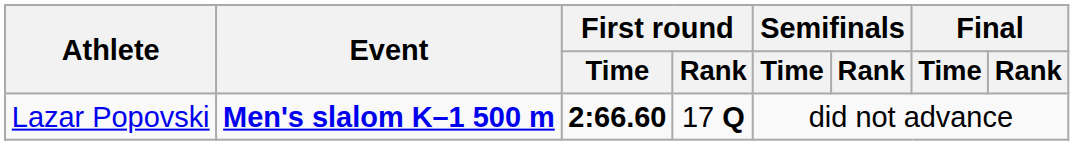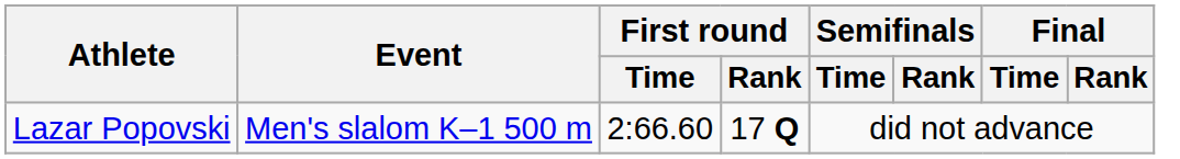Lazar Popovski | Event: bold -> normal
Lazar Popovski | First round / Time: bold -> normal
